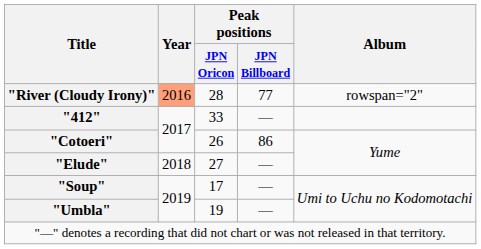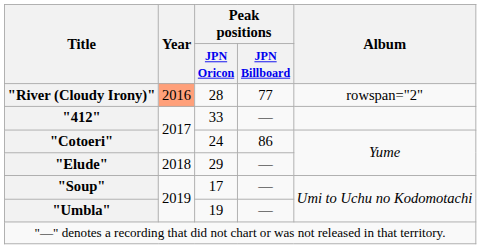"Cotoeri" | Peak positions / JPN Oricon: 26 -> 24
"Elude" | Peak positions / JPN Oricon: 27 -> 29
